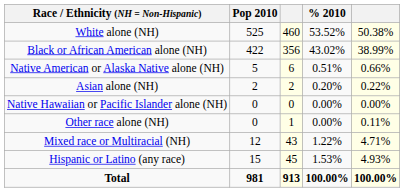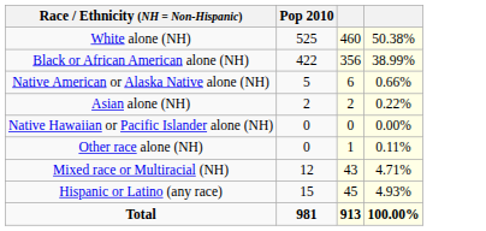- column: % 2010 | 53.52% | 43.02% | 0.51% | 0.20% | 0.00% | 0.00% | 1.22% | 1.53% | 100.00%
